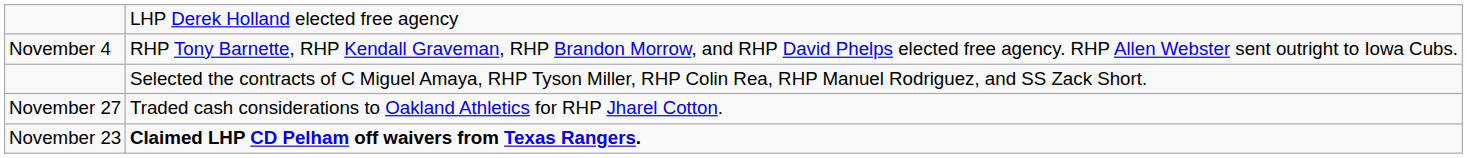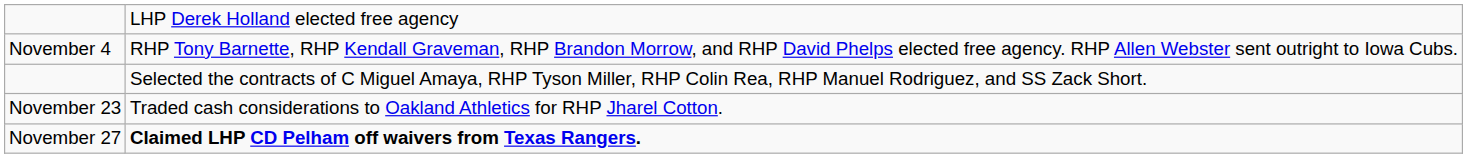row 4 | column 1: November 27 -> November 23
row 5 | column 1: November 23 -> November 27
